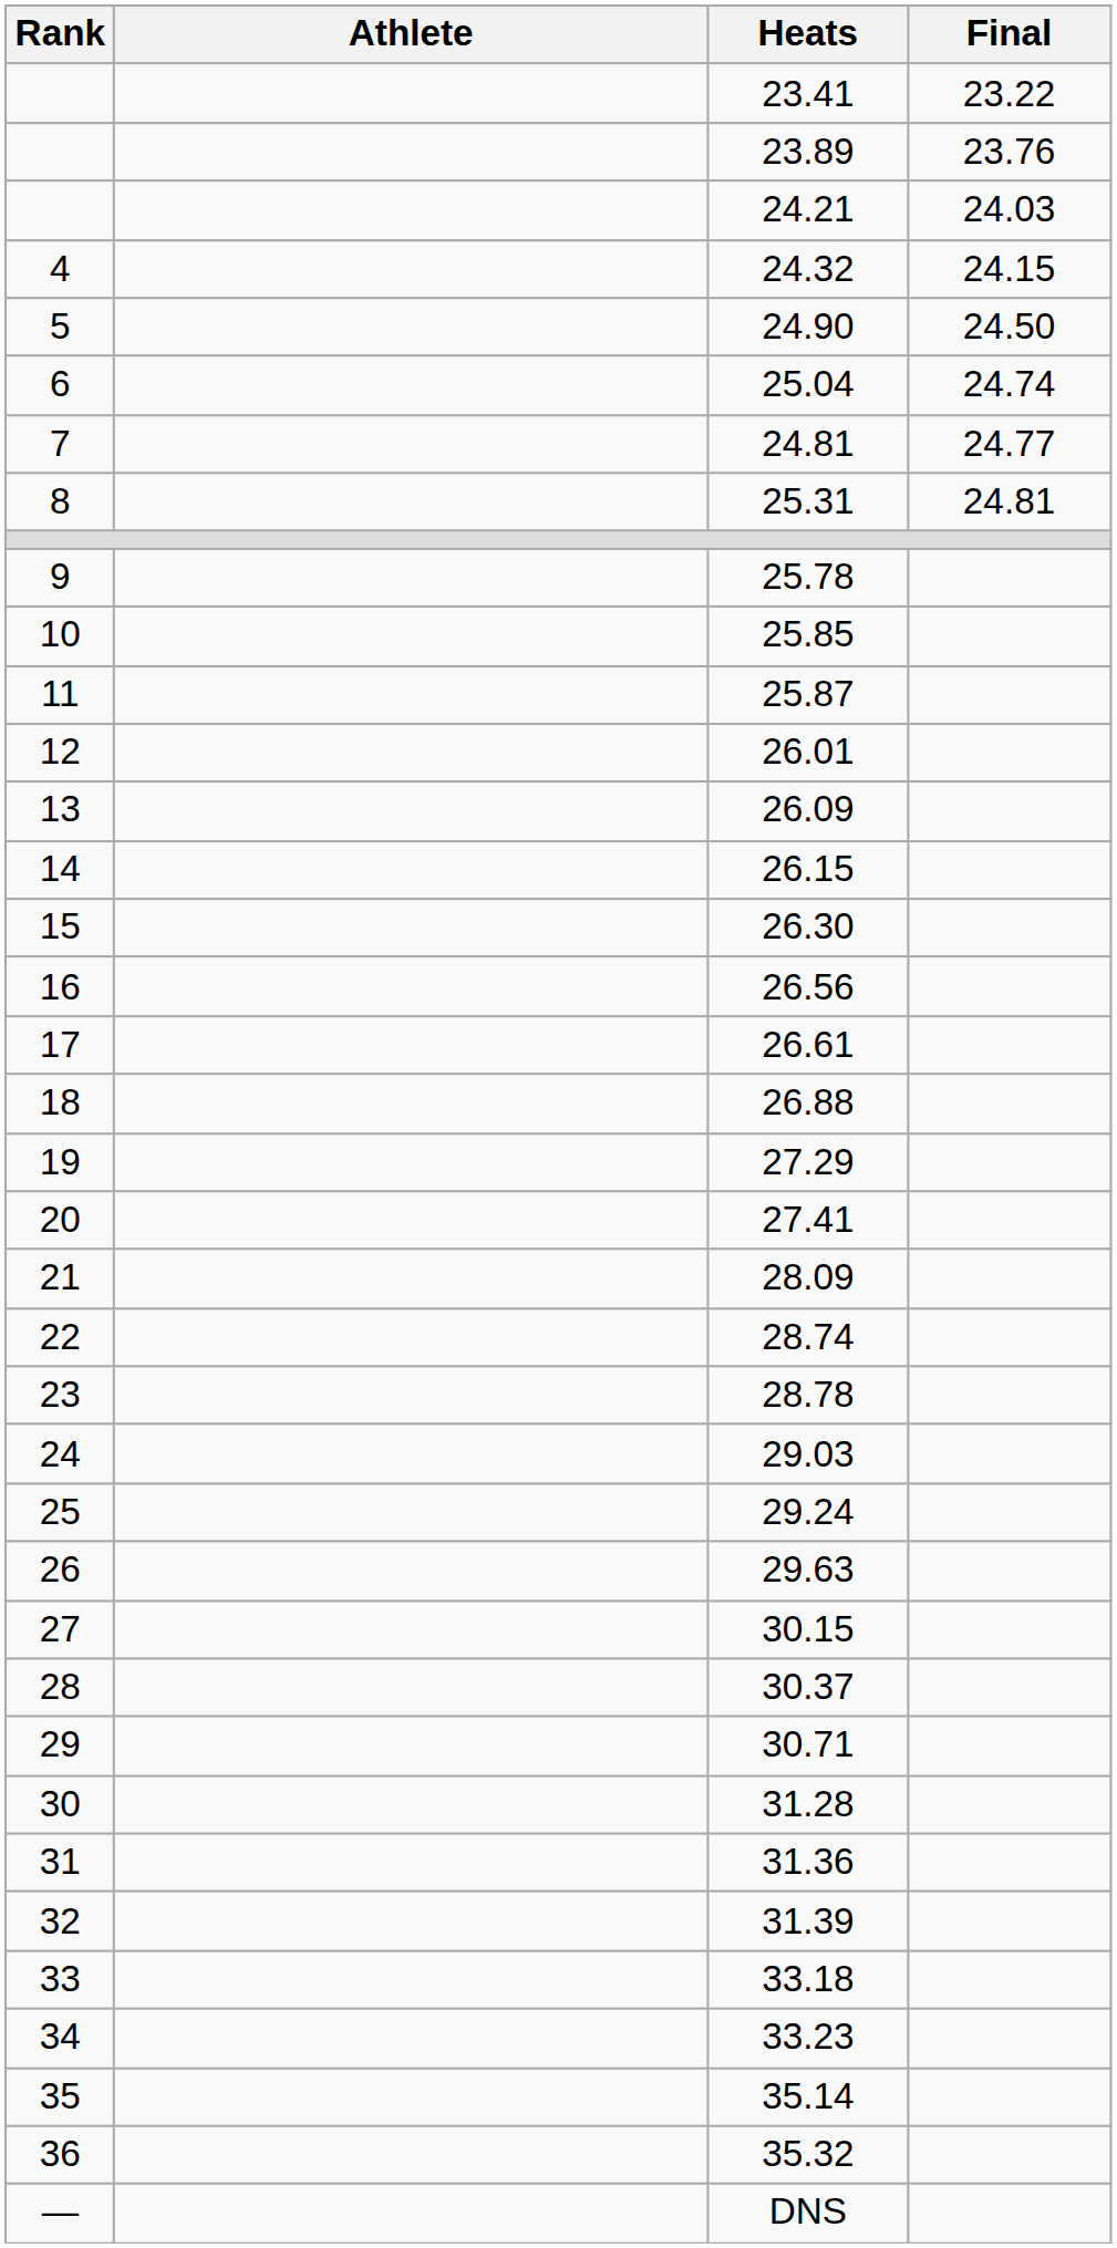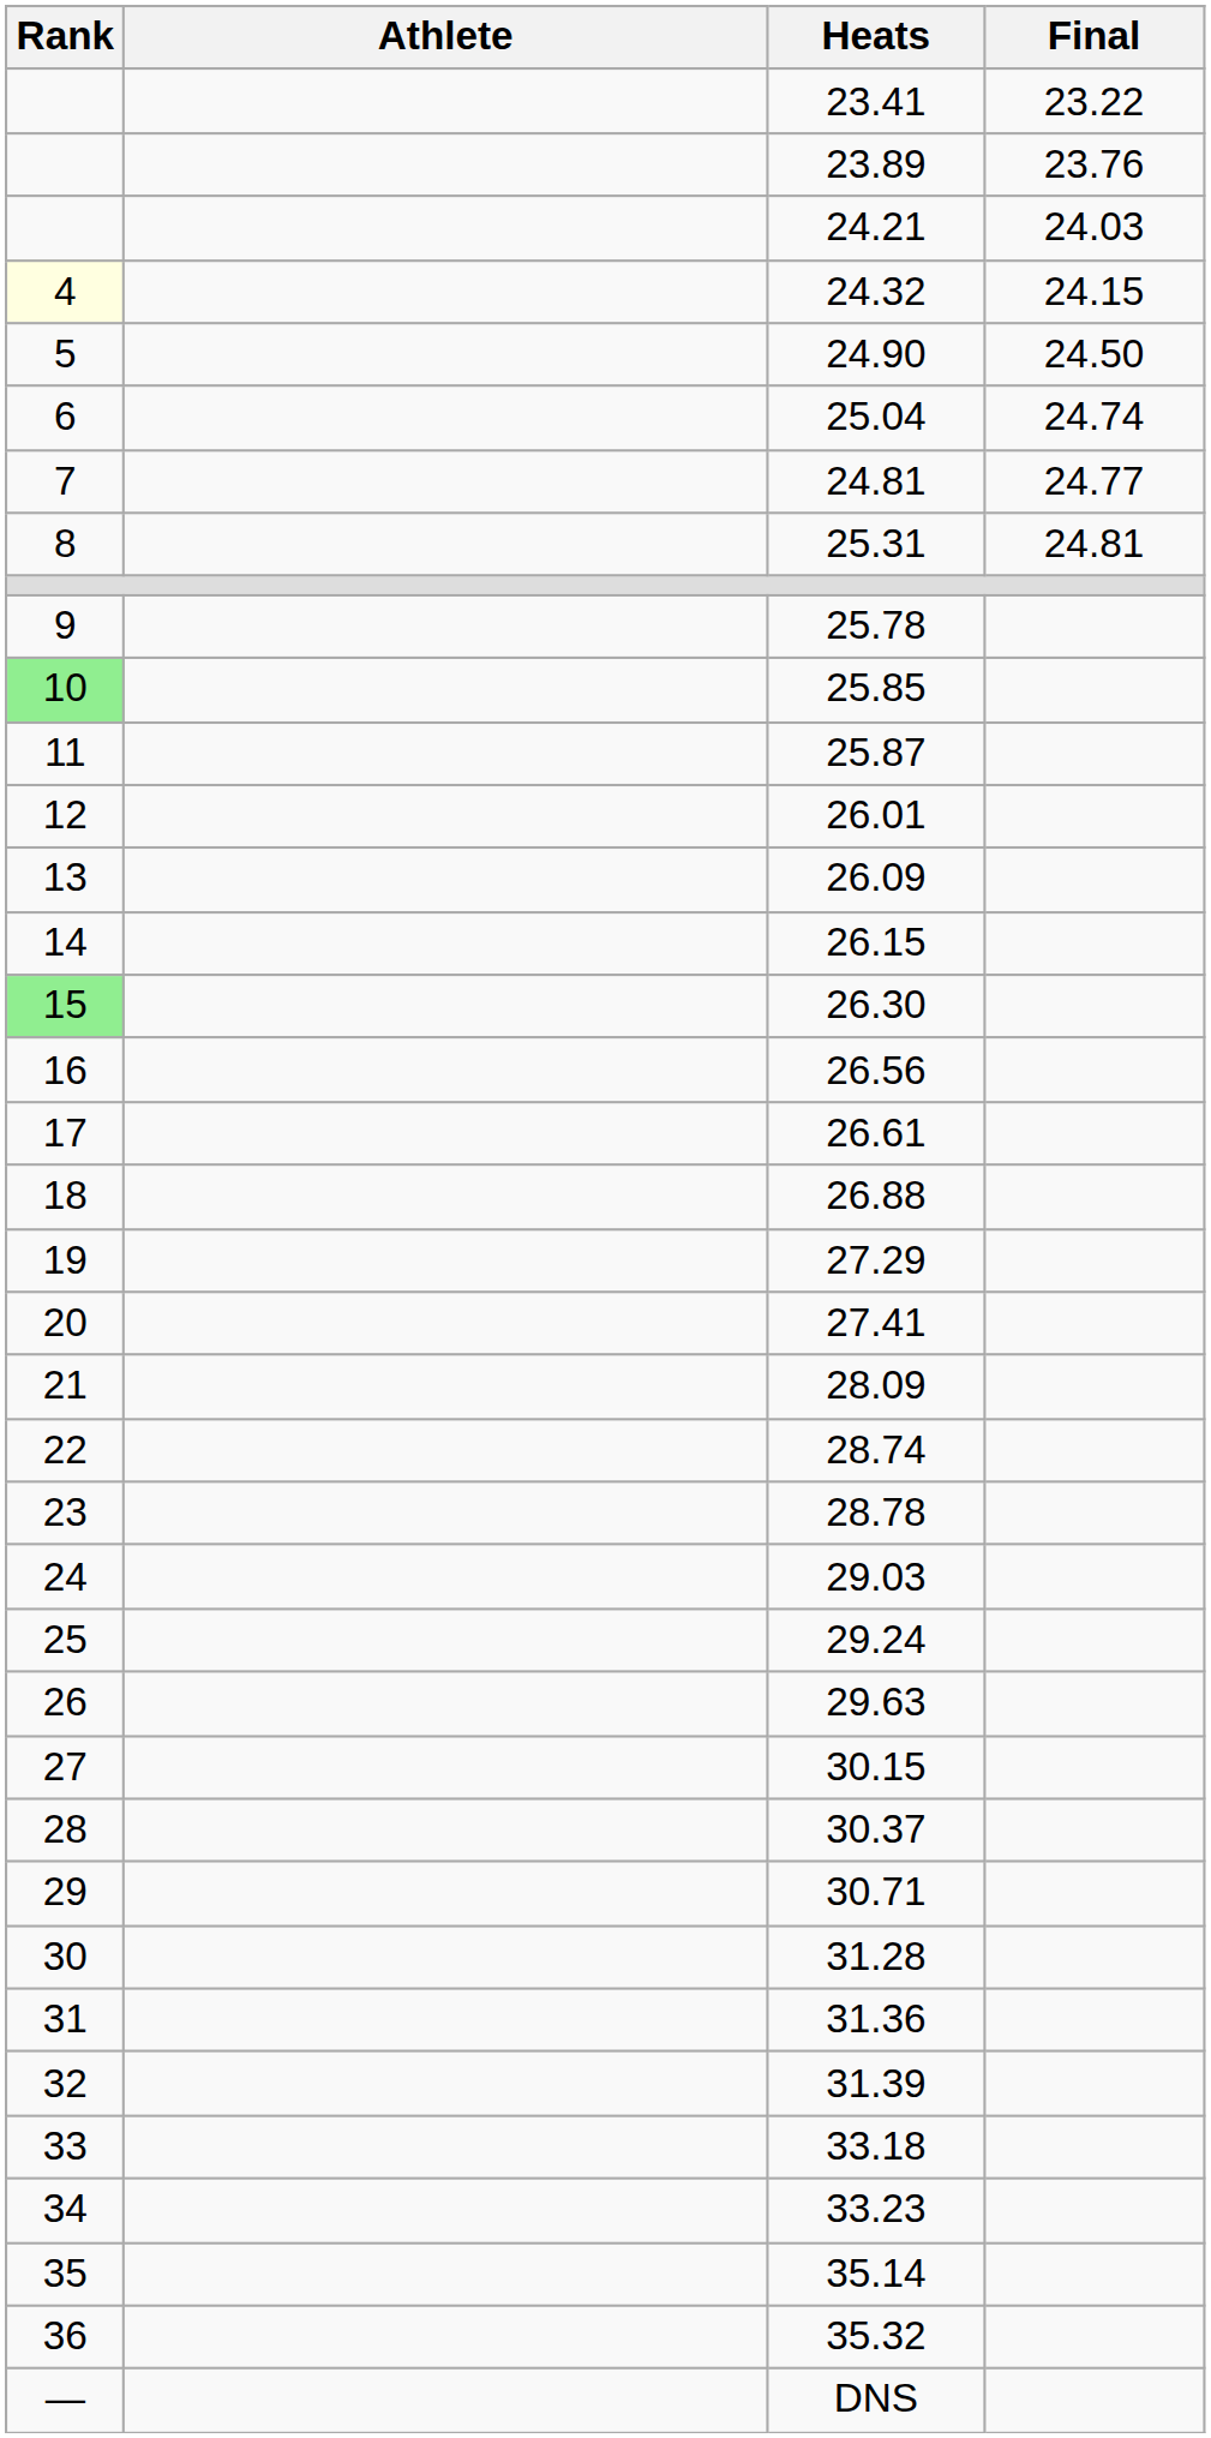24.32 | Rank: no background -> lightyellow background
25.85 | Rank: no background -> lightgreen background
26.30 | Rank: no background -> lightgreen background
